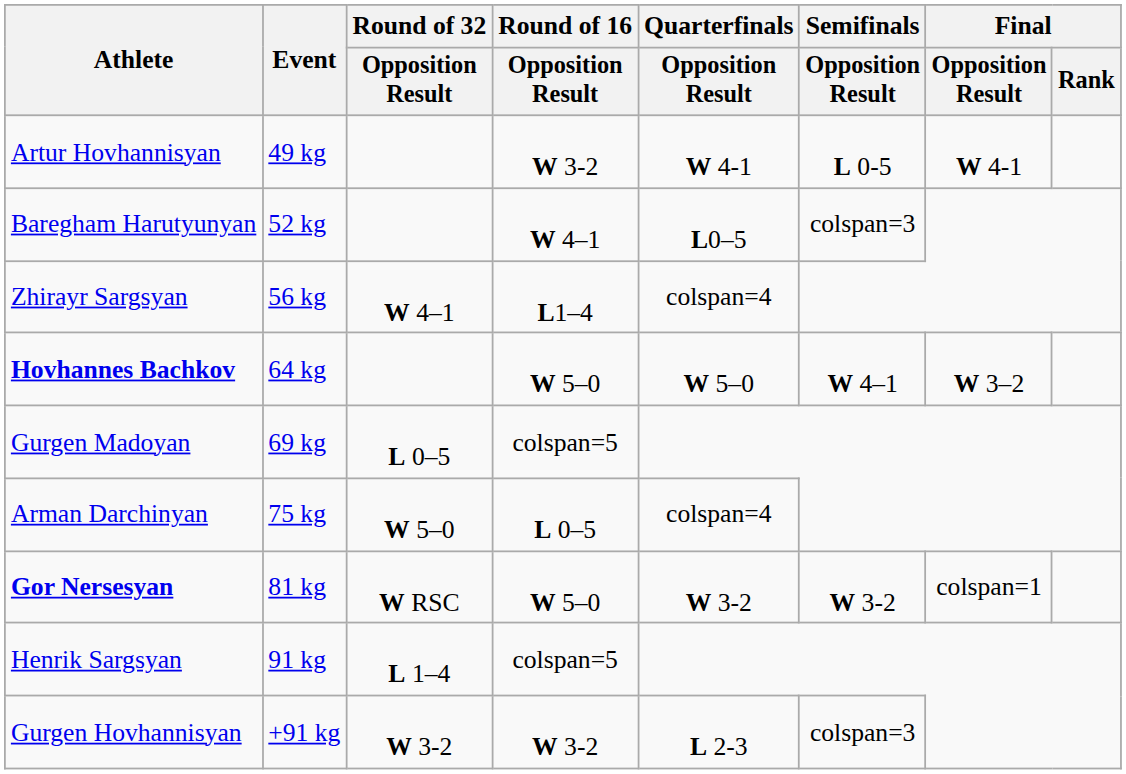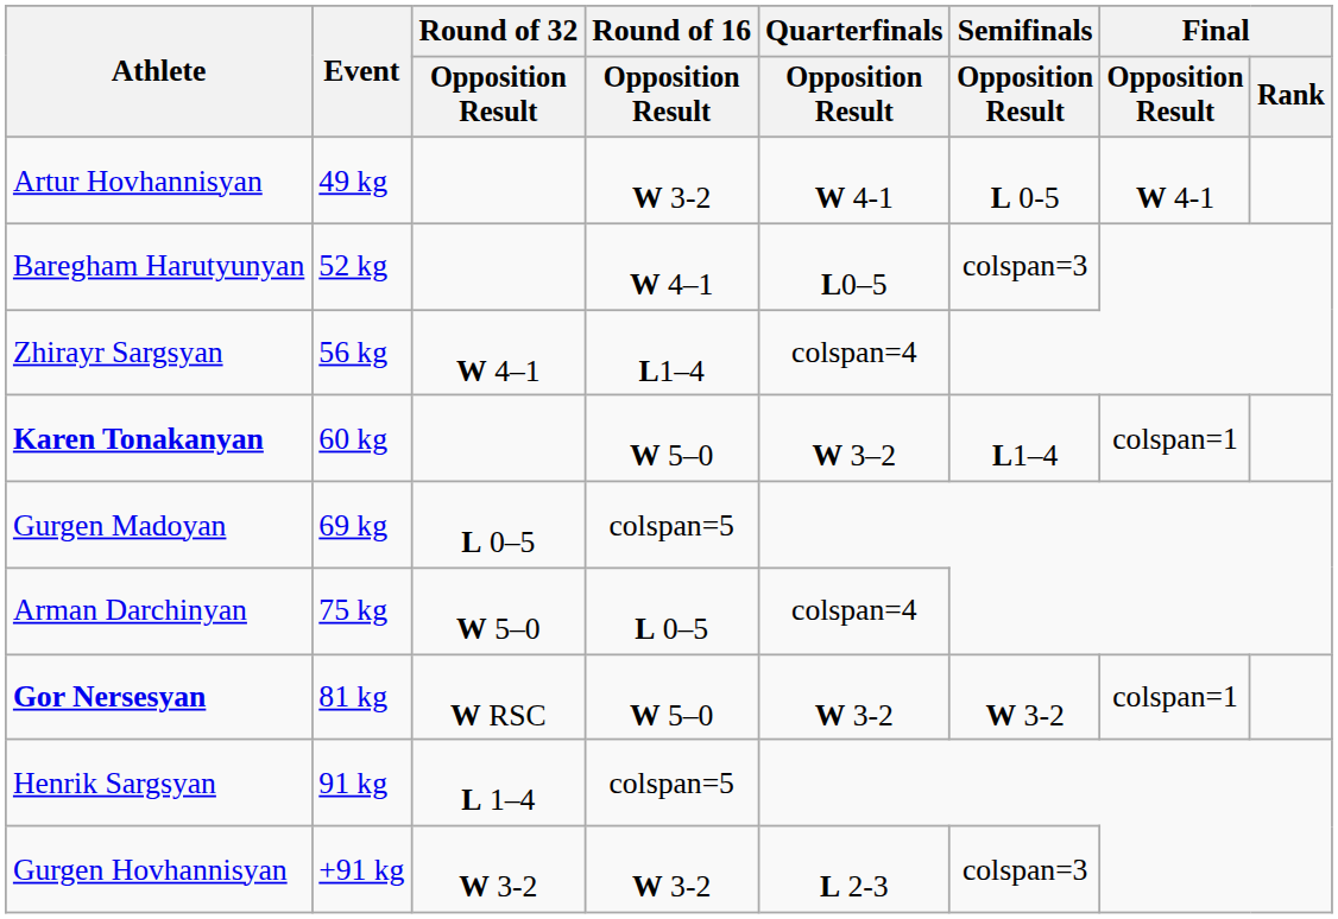+ row: Karen Tonakanyan | 60 kg | W 5–0 | W 3–2 | L1–4 | colspan=1
- row: Hovhannes Bachkov | 64 kg | W 5–0 | W 5–0 | W 4–1 | W 3–2
